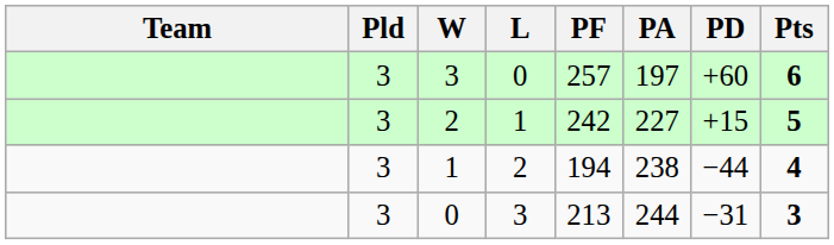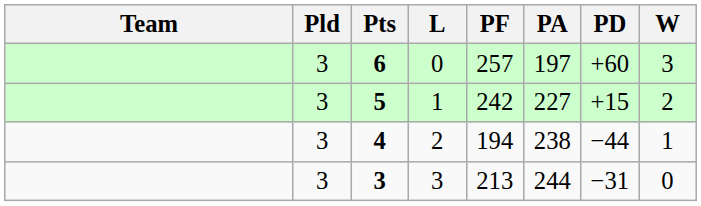columns swapped: W <-> Pts
